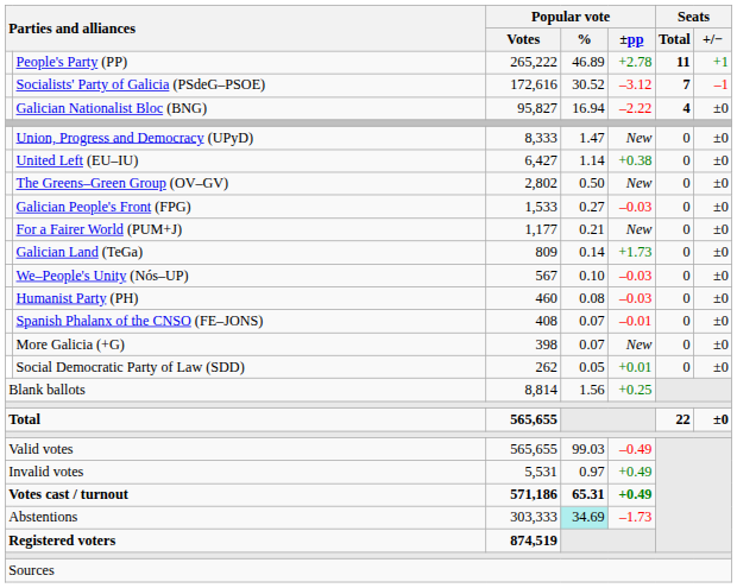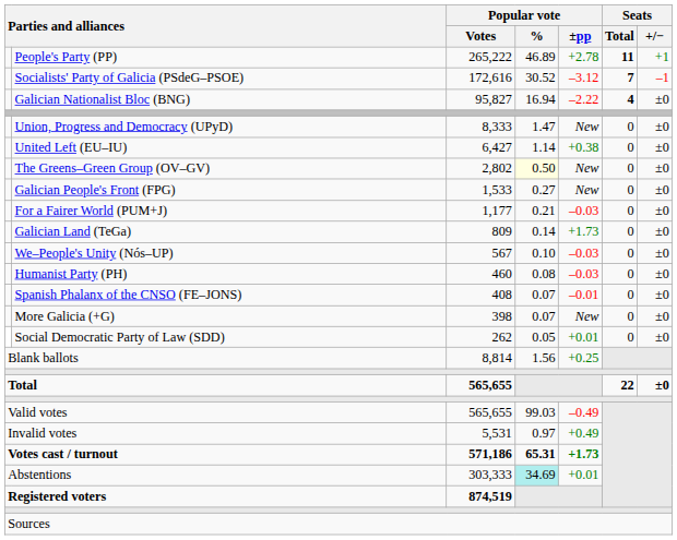The Greens–Green Group (OV–GV) | Popular vote / %: no background -> lightyellow background
Galician People's Front (FPG) | Popular vote / ±pp: –0.03 -> New
For a Fairer World (PUM+J) | Popular vote / ±pp: New -> –0.03
Votes cast / turnout | Popular vote / ±pp: +0.49 -> +1.73
Abstentions | Popular vote / ±pp: –1.73 -> +0.01
